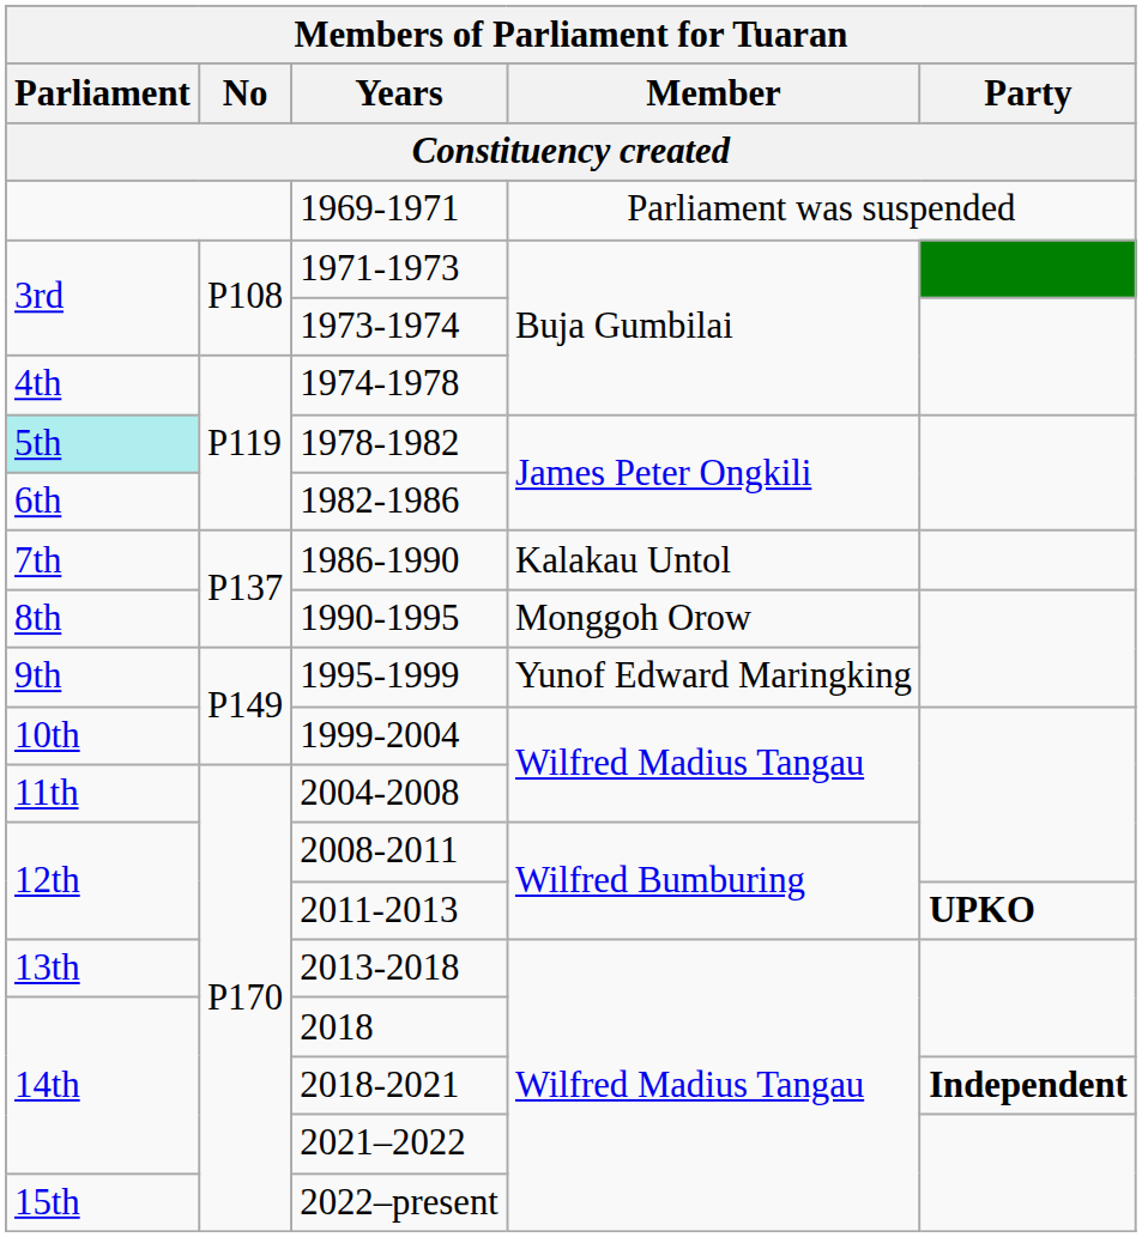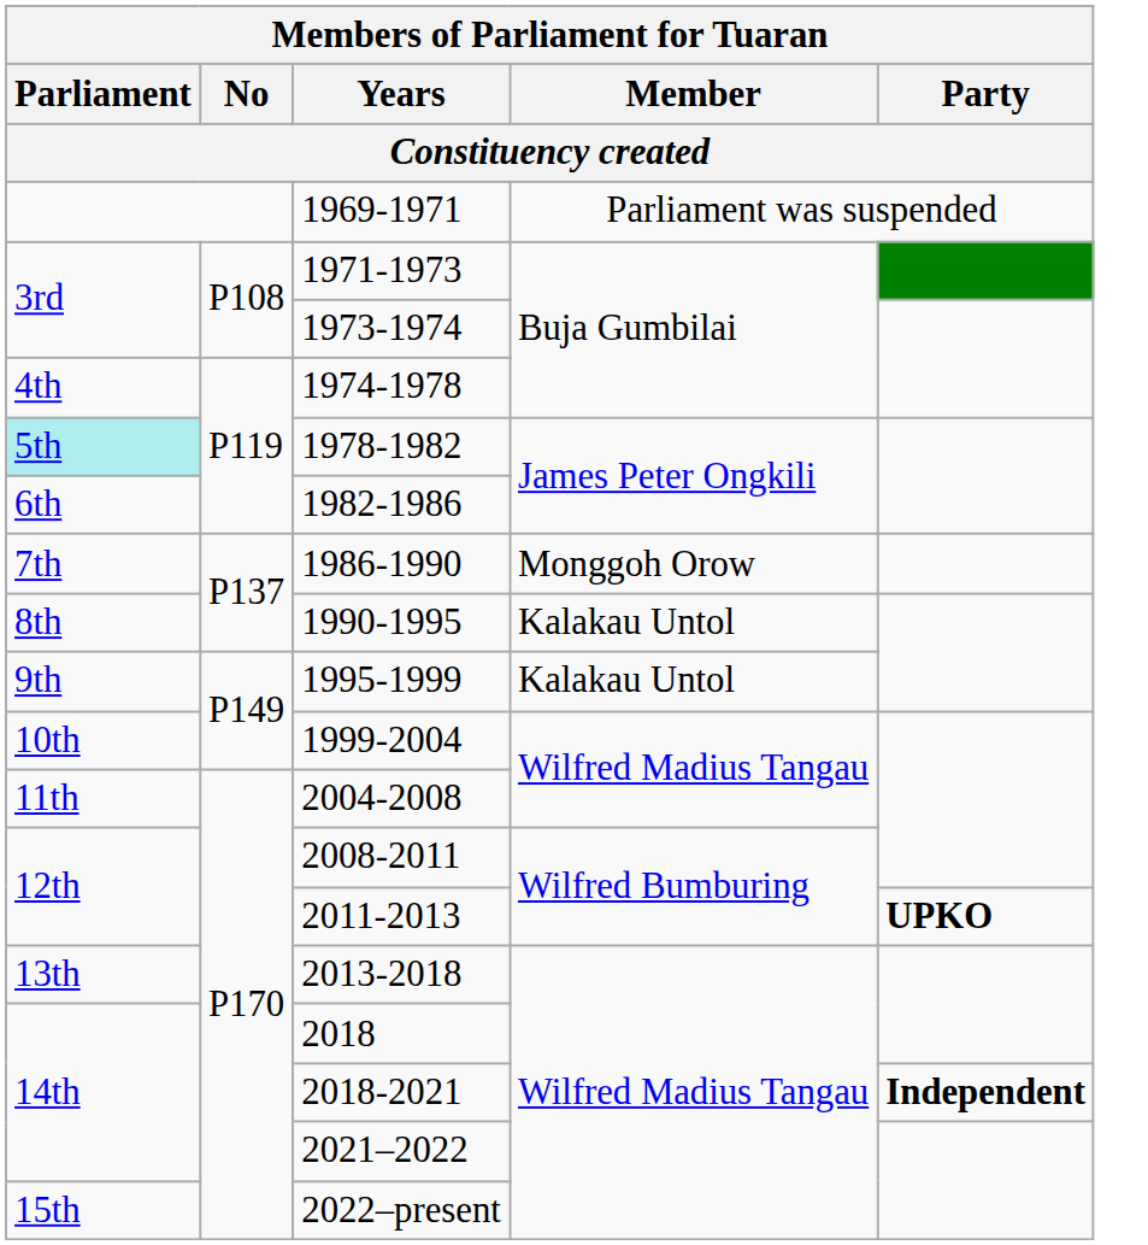1986-1990 | Member: Kalakau Untol -> Monggoh Orow
1990-1995 | Member: Monggoh Orow -> Kalakau Untol
1995-1999 | Member: Yunof Edward Maringking -> Kalakau Untol
